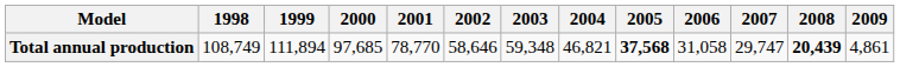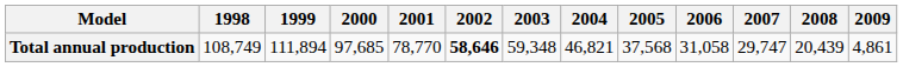row 2 | 2002: normal -> bold
row 2 | 2005: bold -> normal
row 2 | 2008: bold -> normal
